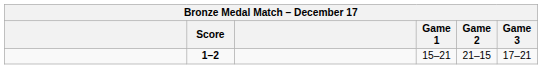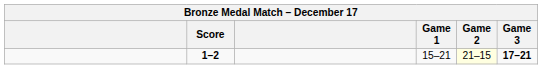row 3 | Game 2: no background -> lightyellow background
row 3 | Game 3: normal -> bold
